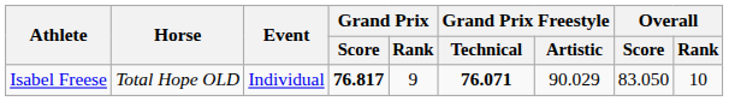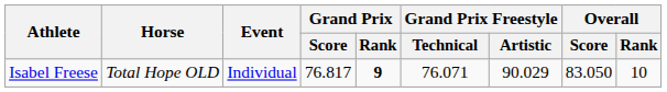row 3 | Grand Prix / Score: bold -> normal
row 3 | Grand Prix / Rank: normal -> bold
row 3 | Grand Prix Freestyle / Technical: bold -> normal
